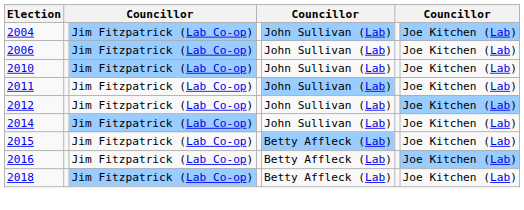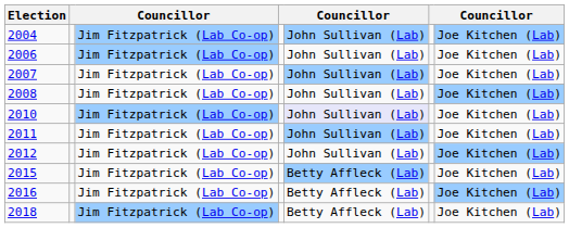+ row: 2007 | Jim Fitzpatrick (Lab Co-op) | John Sullivan (Lab) | Joe Kitchen (Lab)
+ row: 2008 | Jim Fitzpatrick (Lab Co-op) | John Sullivan (Lab) | Joe Kitchen (Lab)
2010 | column 5: no background -> lavender background
- row: 2014 | Jim Fitzpatrick (Lab Co-op) | John Sullivan (Lab) | Joe Kitchen (Lab)
